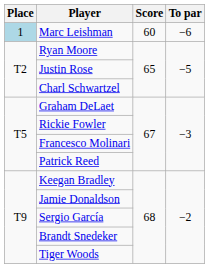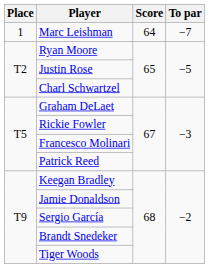Marc Leishman | Place: lightblue background -> no background
Marc Leishman | Score: 60 -> 64
Marc Leishman | To par: −6 -> −7
